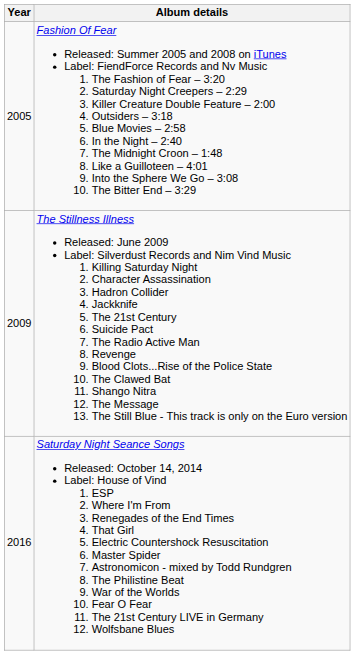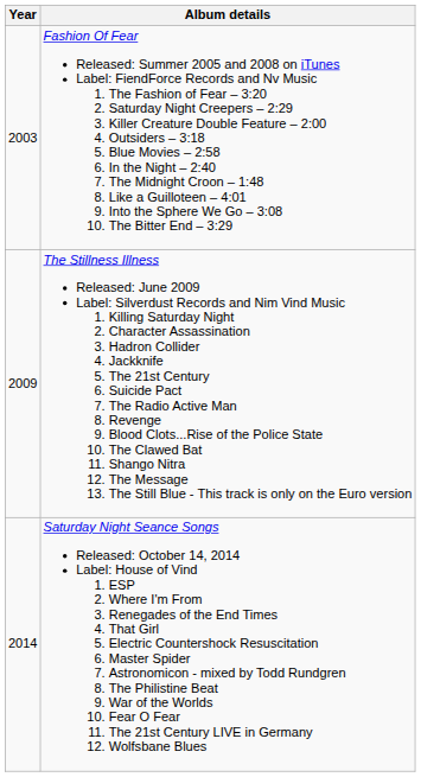row 2 | Year: 2005 -> 2003
row 4 | Year: 2016 -> 2014
